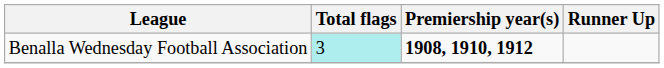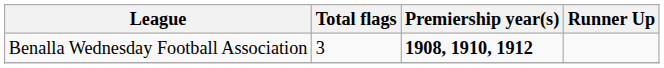Benalla Wednesday Football Association | Total flags: paleturquoise background -> no background
